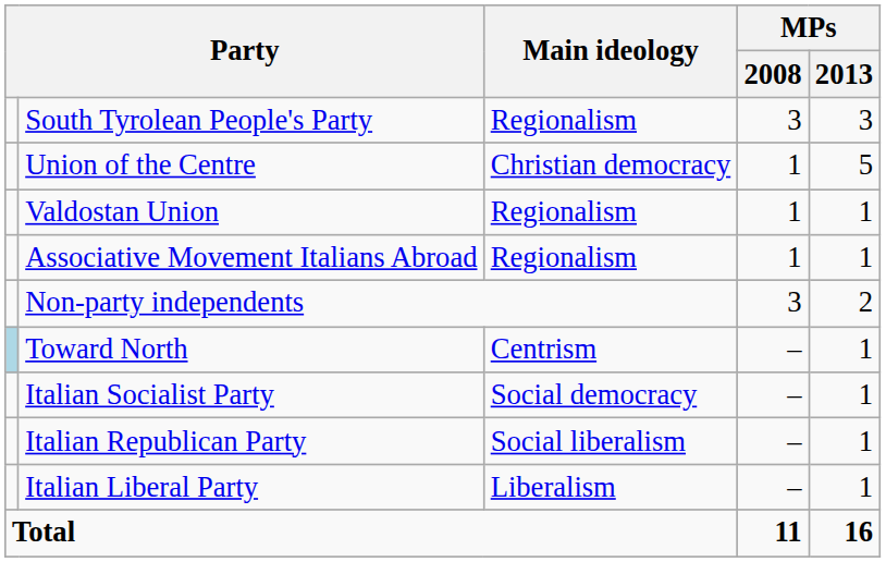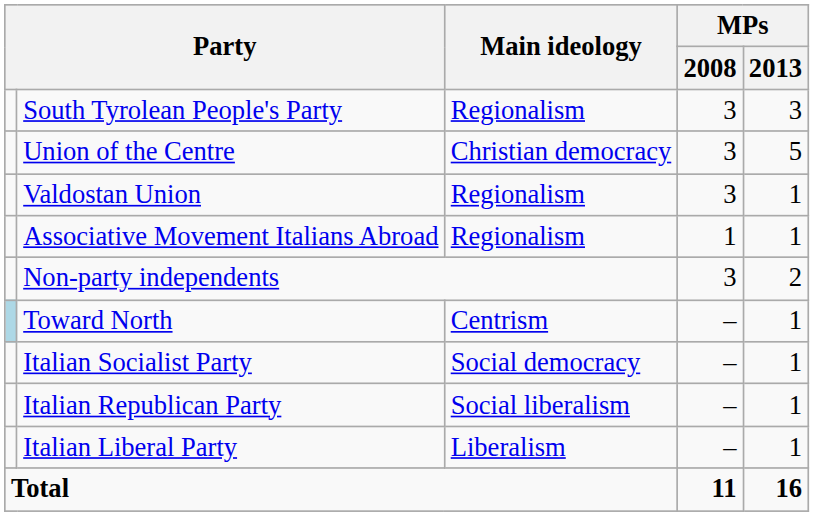Union of the Centre | MPs / 2008: 1 -> 3
Valdostan Union | MPs / 2008: 1 -> 3
